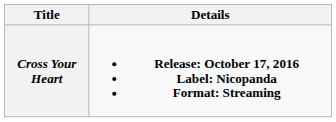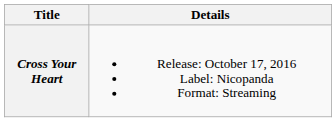Cross Your Heart | Details: bold -> normal
